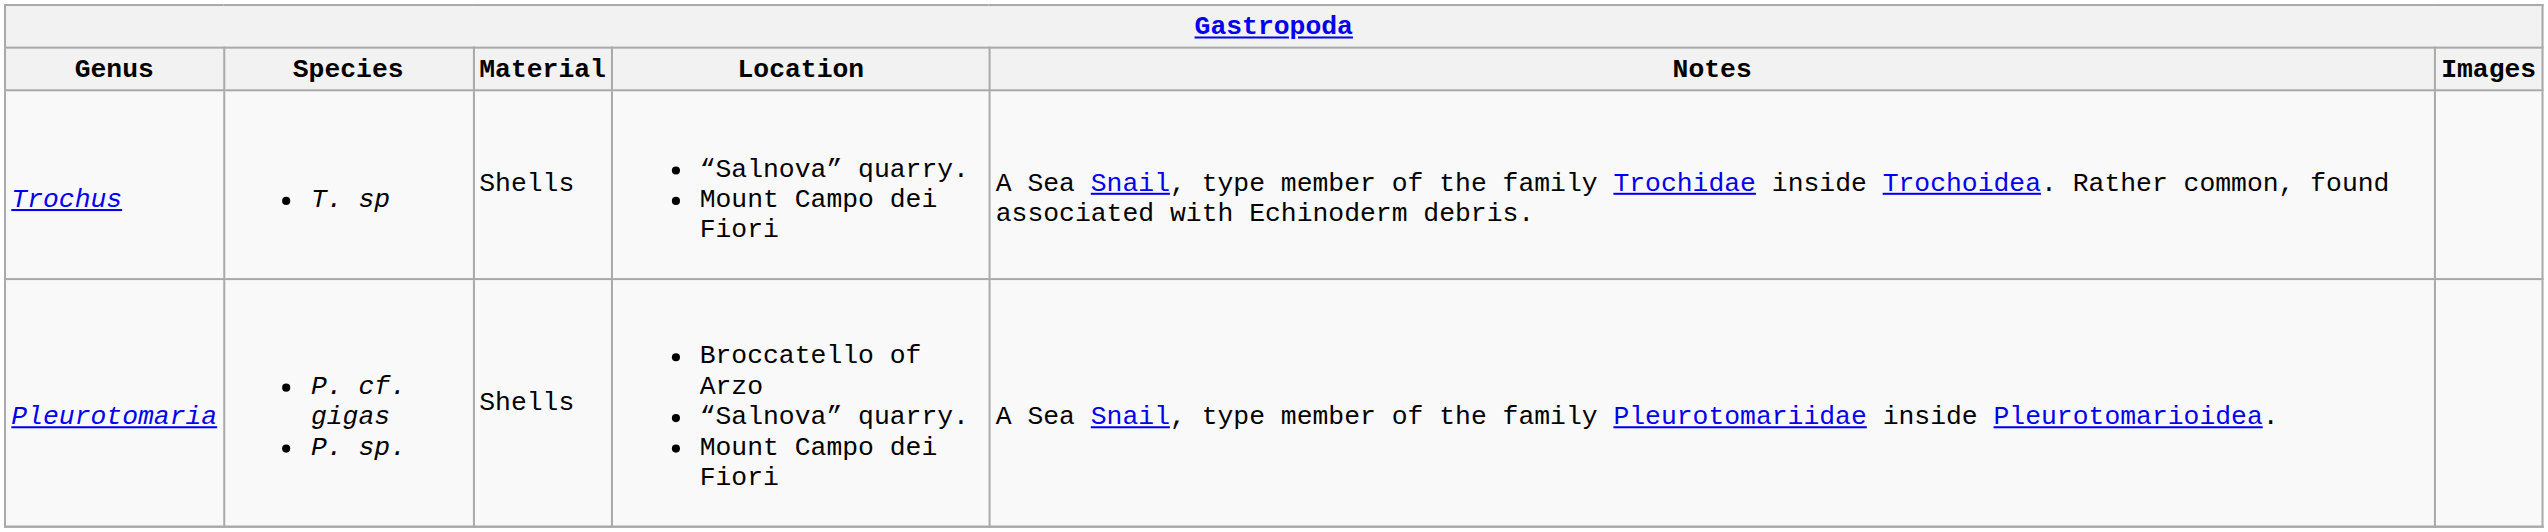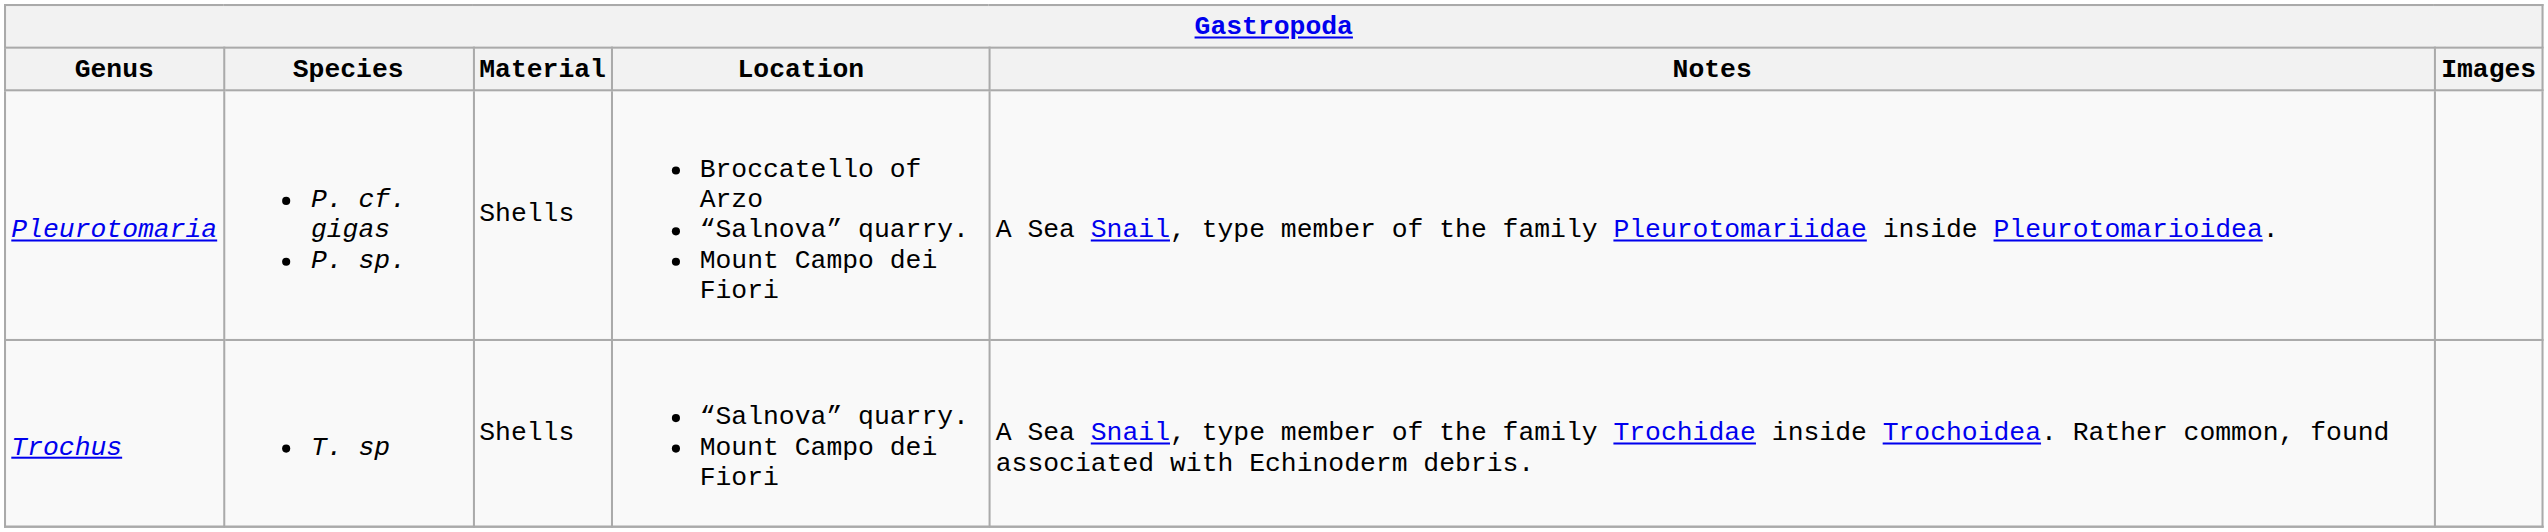rows swapped: Pleurotomaria <-> Trochus
